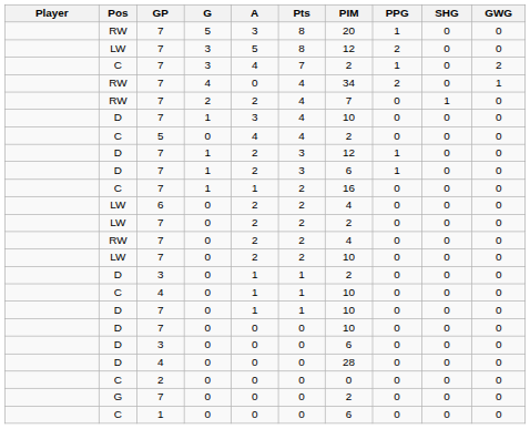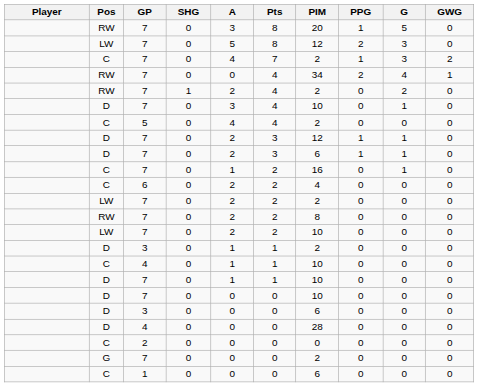columns swapped: G <-> SHG
row 6 | PIM: 7 -> 2
row 12 | Pos: LW -> C
row 14 | PIM: 4 -> 8
